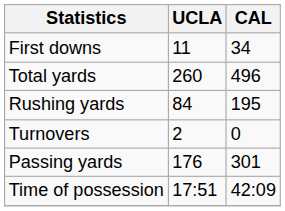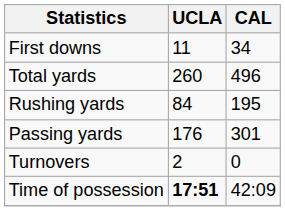rows swapped: Passing yards <-> Turnovers
Time of possession | UCLA: normal -> bold
